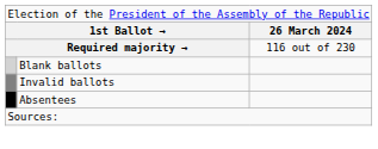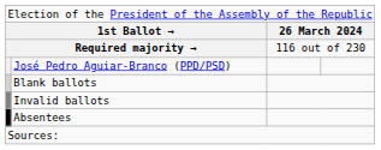+ row: José Pedro Aguiar-Branco (PPD/PSD)
